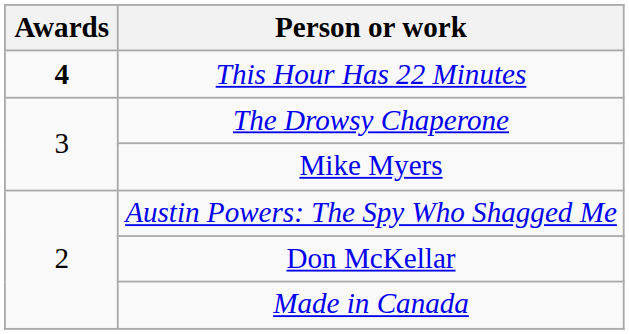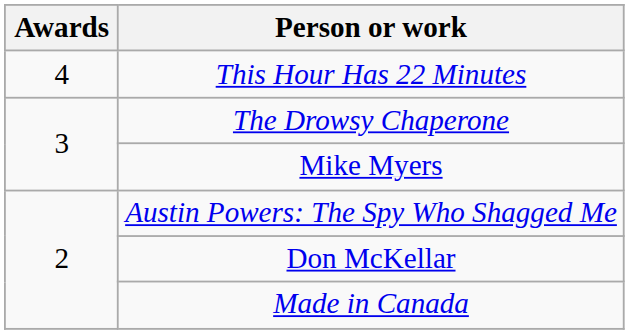This Hour Has 22 Minutes | Awards: bold -> normal
